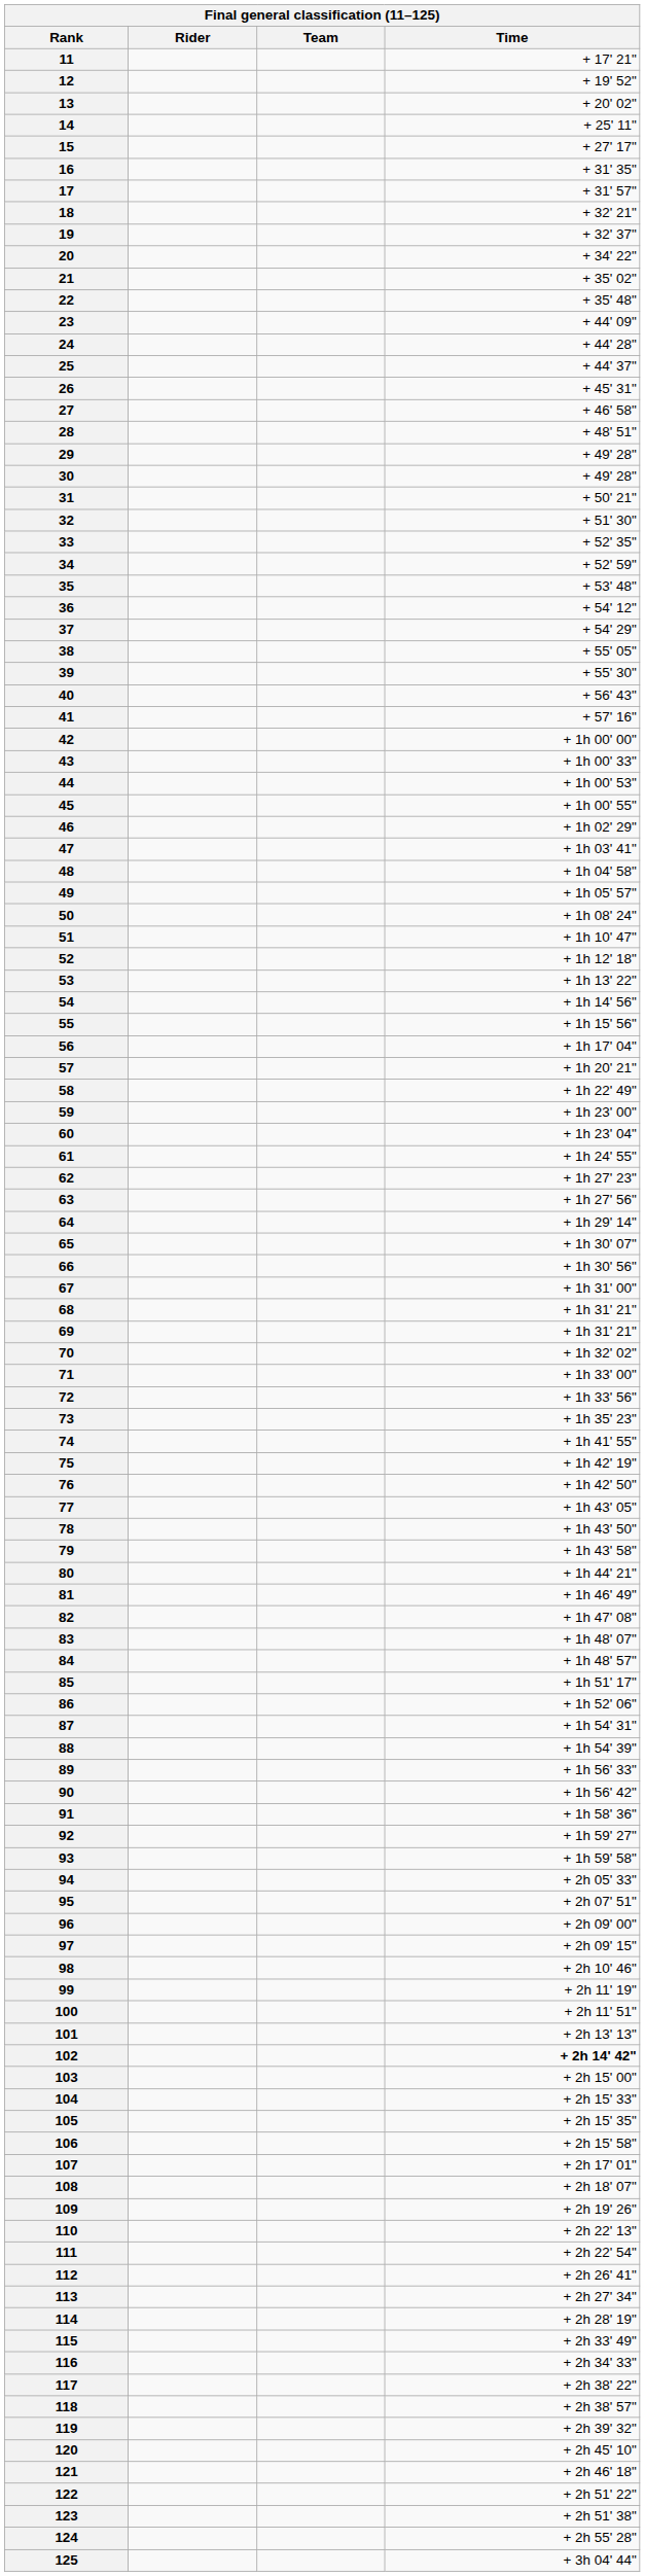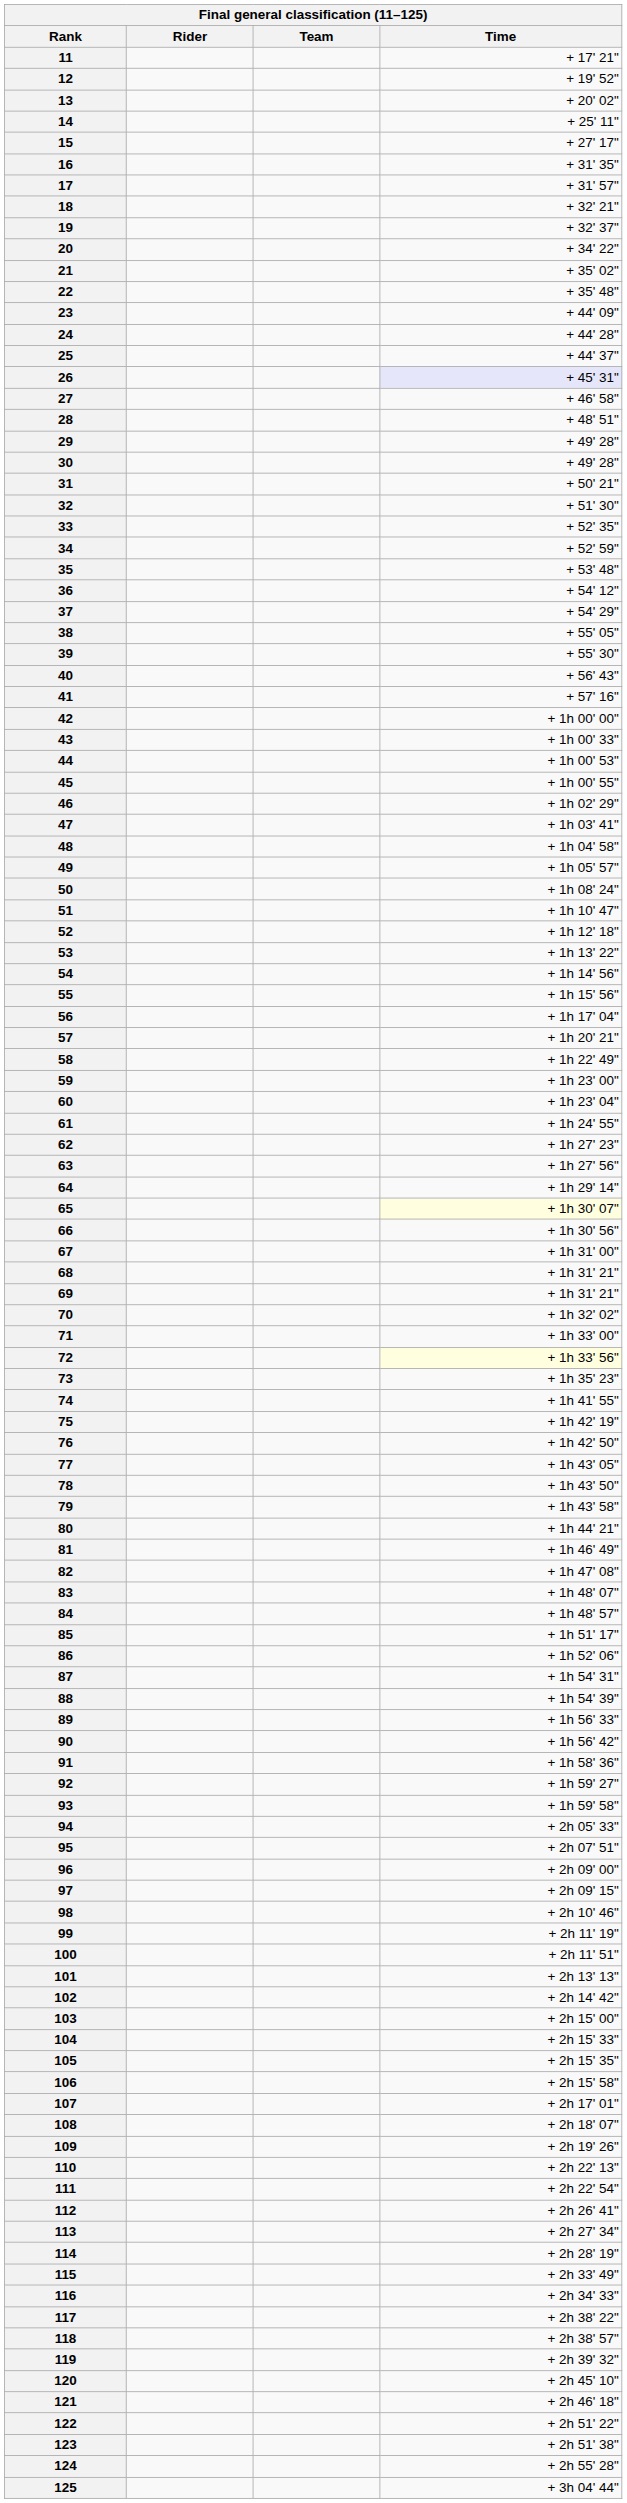26 | Time: no background -> lavender background
65 | Time: no background -> lightyellow background
72 | Time: no background -> lightyellow background
102 | Time: bold -> normal
